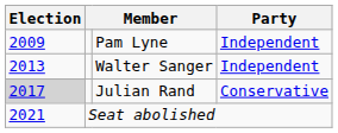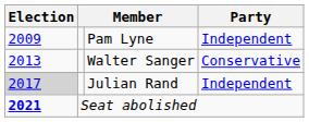Walter Sanger | Party: Independent -> Conservative
Julian Rand | Party: Conservative -> Independent
Seat abolished | Election: normal -> bold
